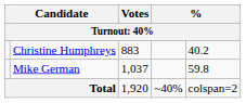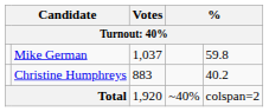rows swapped: Mike German <-> Christine Humphreys
